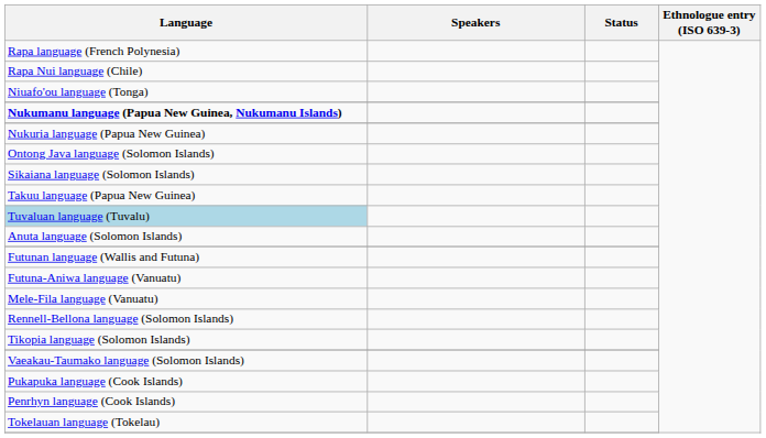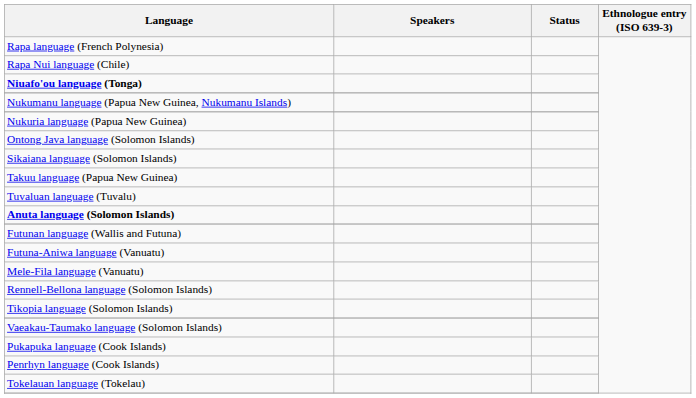Niuafo'ou language (Tonga) | Language: normal -> bold
Nukumanu language (Papua New Guinea, Nukumanu Islands) | Language: bold -> normal
Tuvaluan language (Tuvalu) | Language: lightblue background -> no background
Anuta language (Solomon Islands) | Language: normal -> bold
